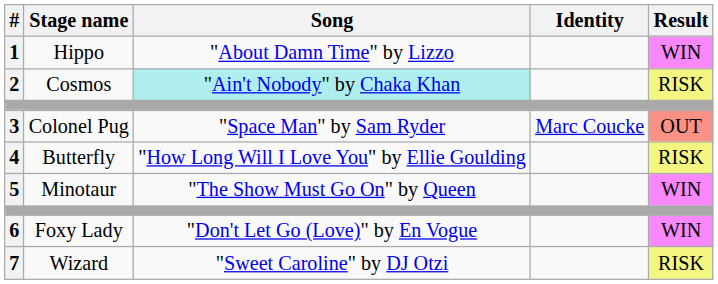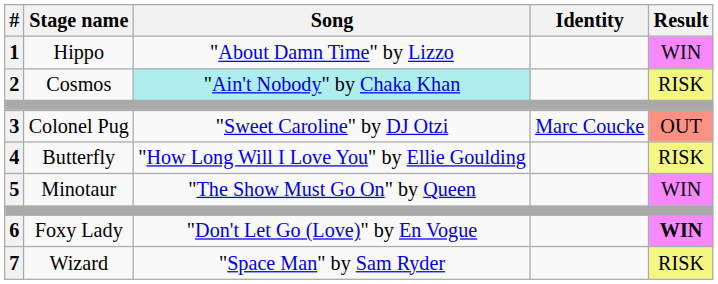3 | Song: "Space Man" by Sam Ryder -> "Sweet Caroline" by DJ Otzi
6 | Result: normal -> bold
7 | Song: "Sweet Caroline" by DJ Otzi -> "Space Man" by Sam Ryder
